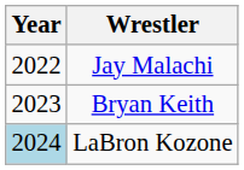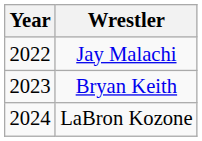LaBron Kozone | Year: lightblue background -> no background
